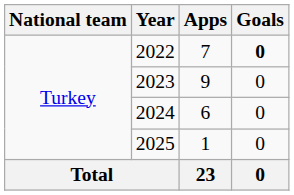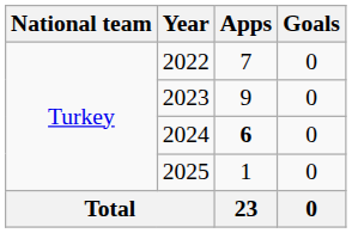2022 | Goals: bold -> normal
2024 | Apps: normal -> bold
